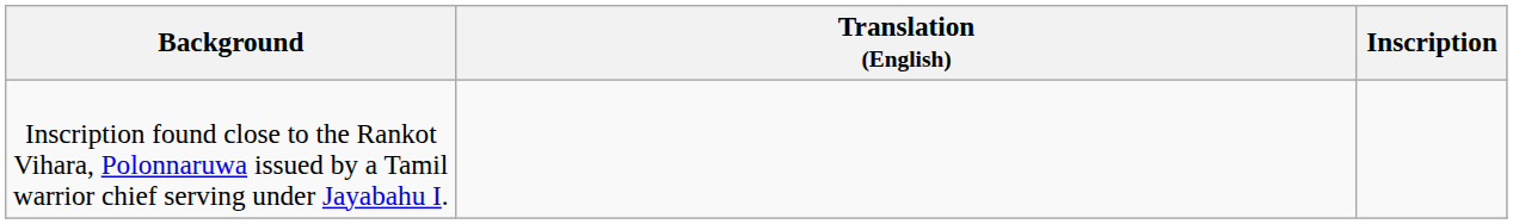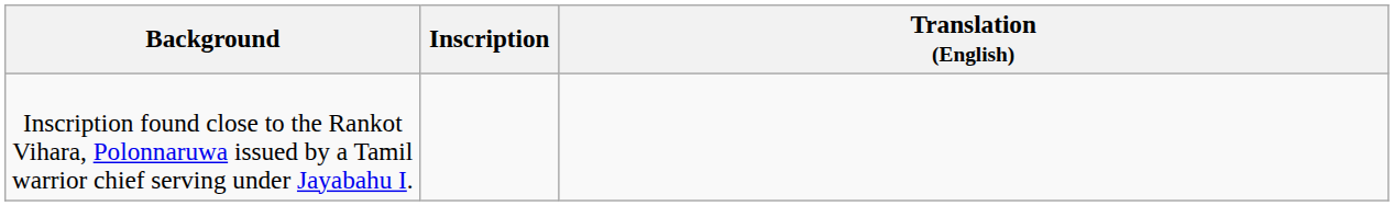columns swapped: Translation (English) <-> Inscription
